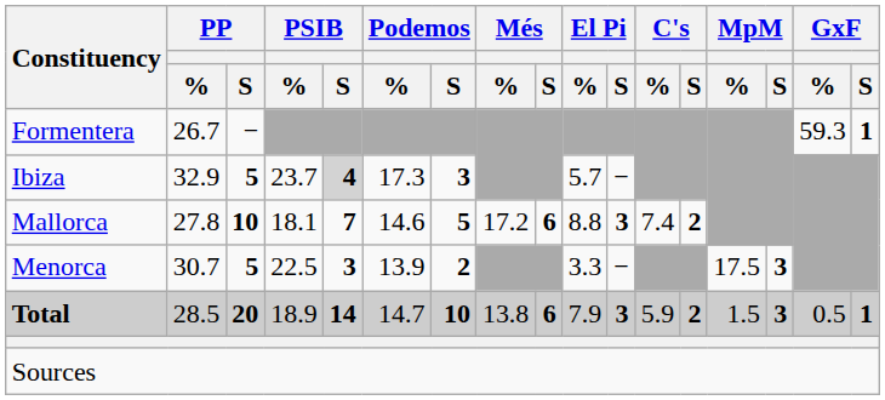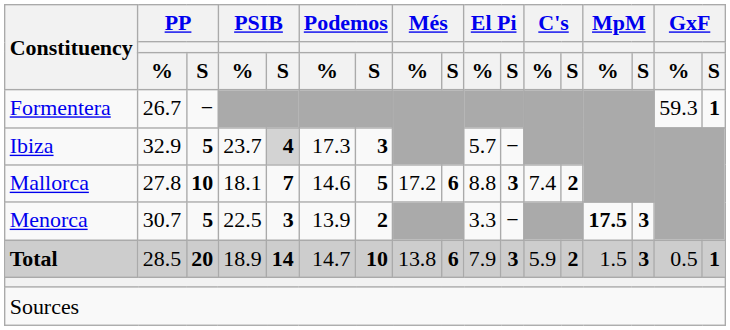Menorca | MpM / %: normal -> bold
